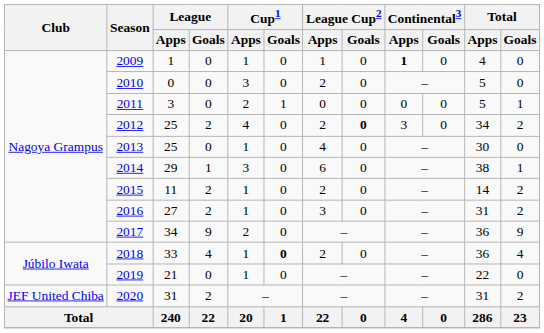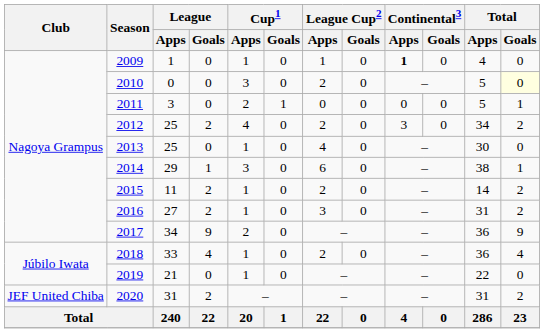2010 | Total / Goals: no background -> lightyellow background
2012 | League Cup2 / Goals: bold -> normal
2018 | Cup1 / Goals: bold -> normal
